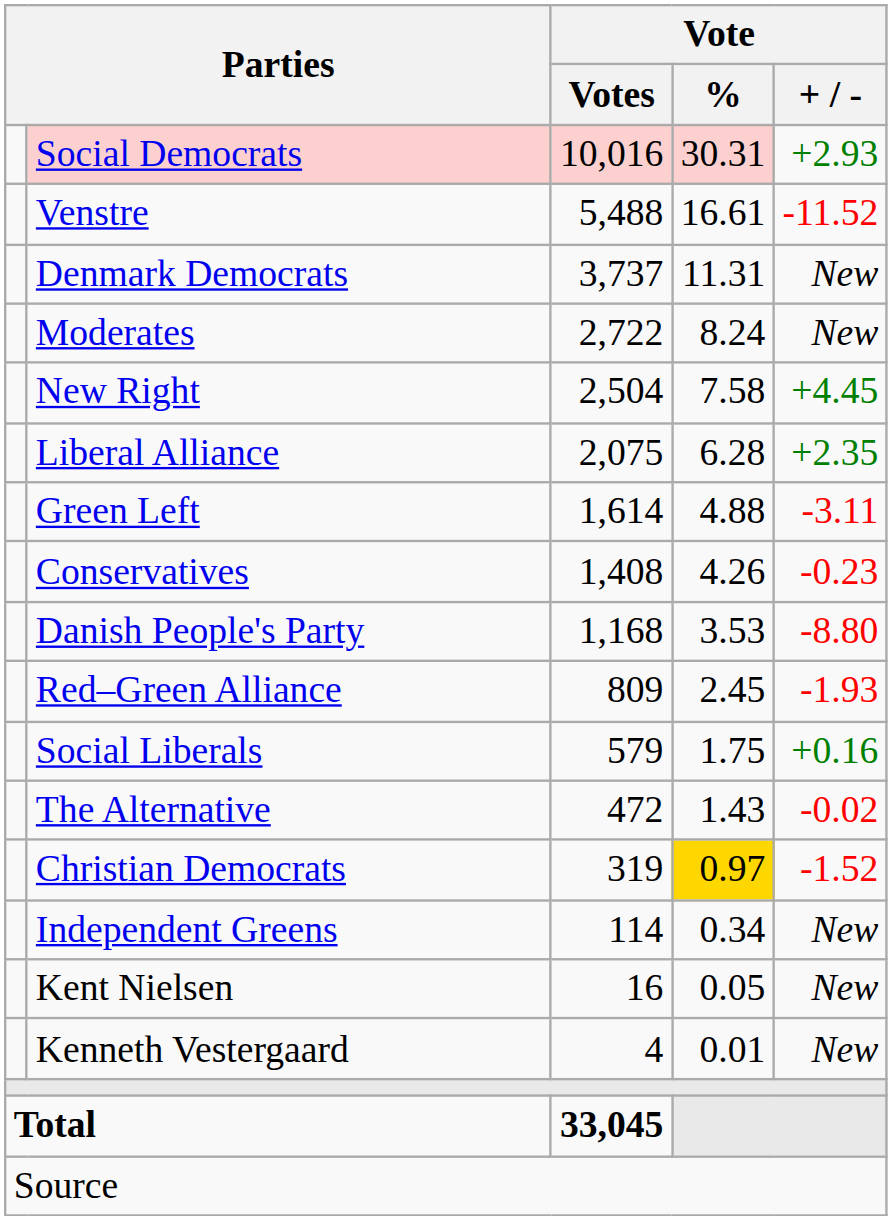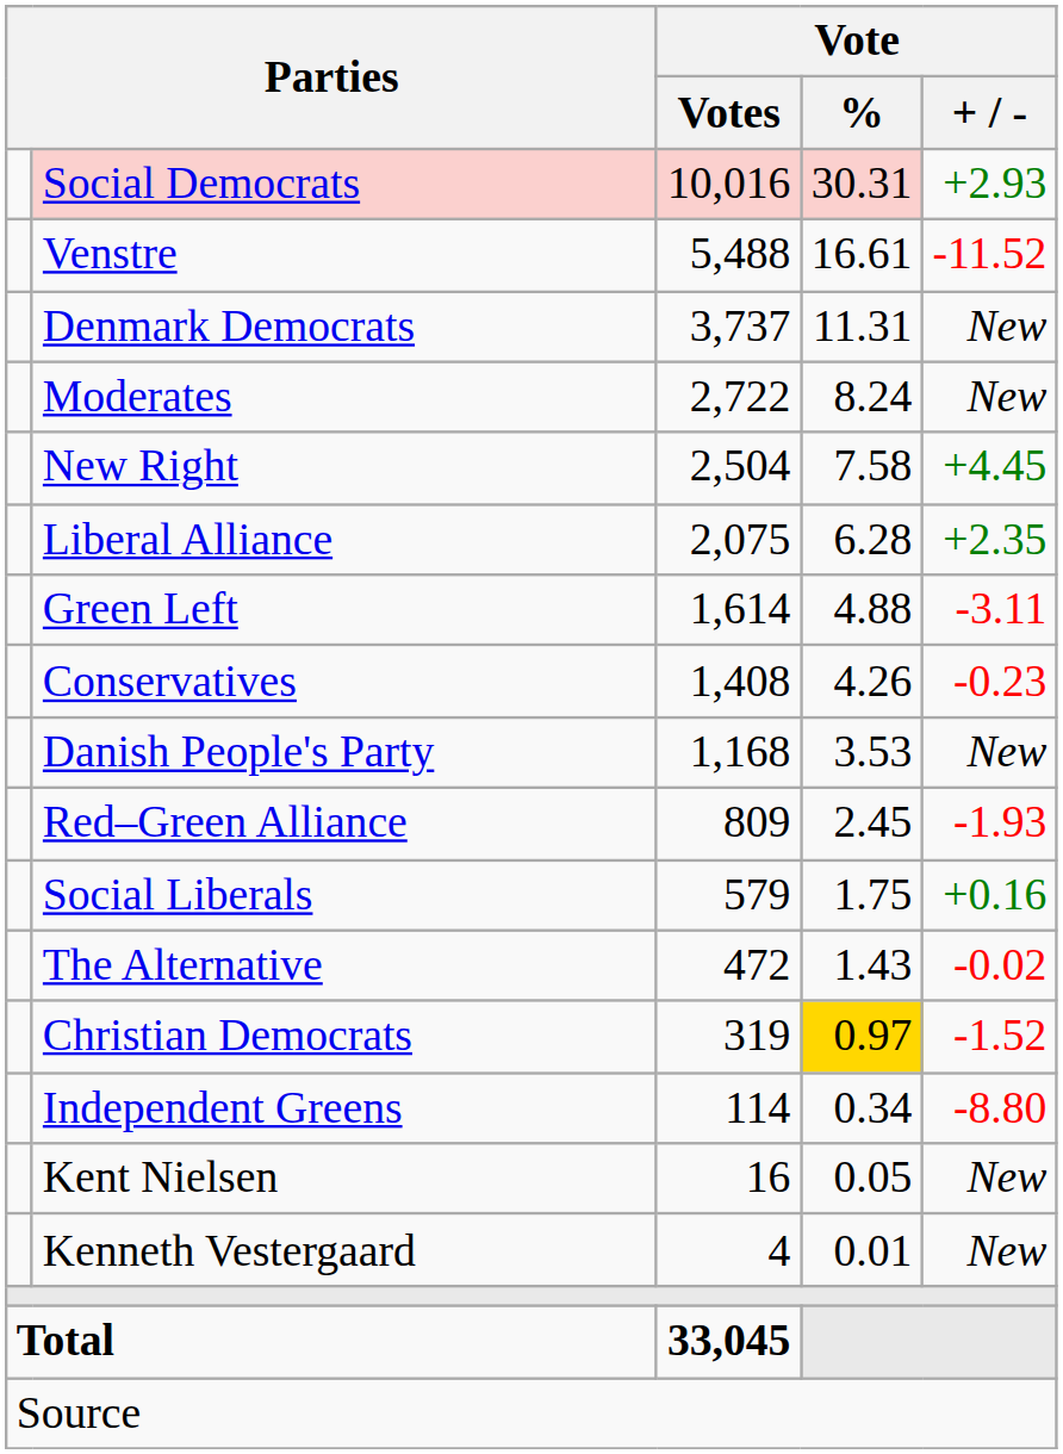Danish People's Party | Vote / + / -: -8.80 -> New
Independent Greens | Vote / + / -: New -> -8.80
